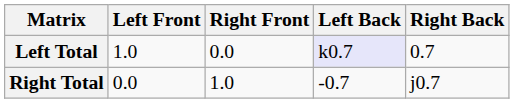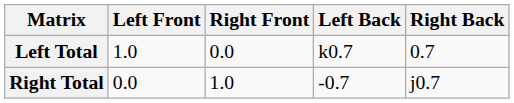row 2 | Left Back: lavender background -> no background
